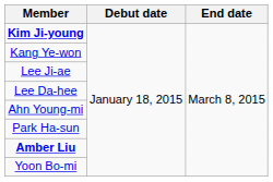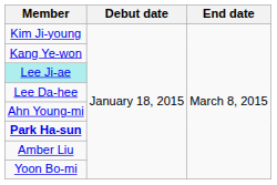Kim Ji-young | Member: bold -> normal
Lee Ji-ae | Member: no background -> paleturquoise background
Park Ha-sun | Member: normal -> bold
Amber Liu | Member: bold -> normal
